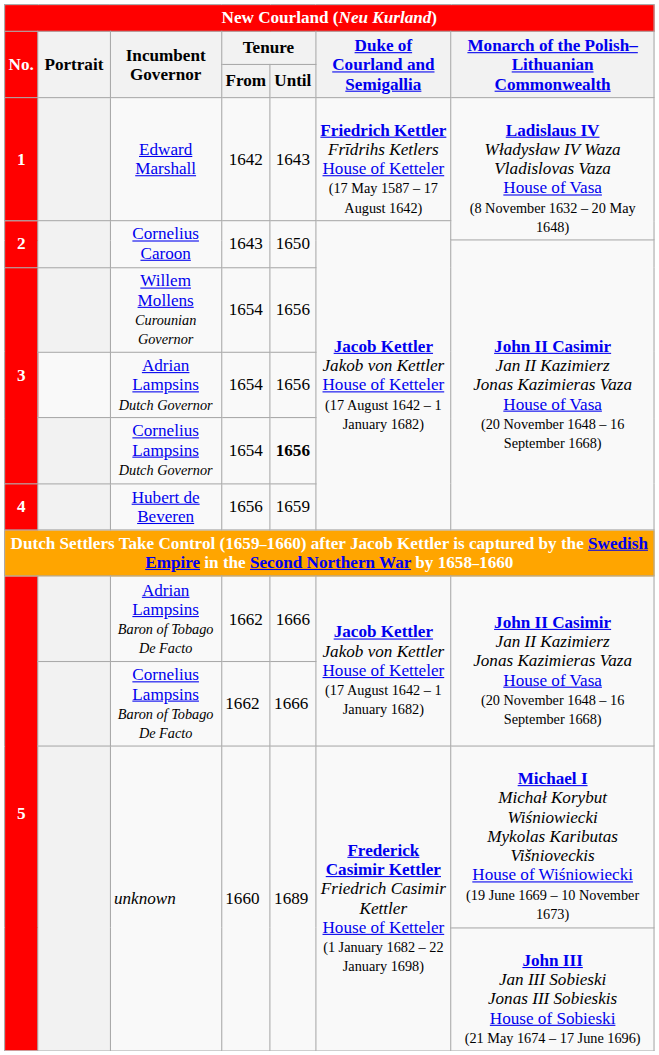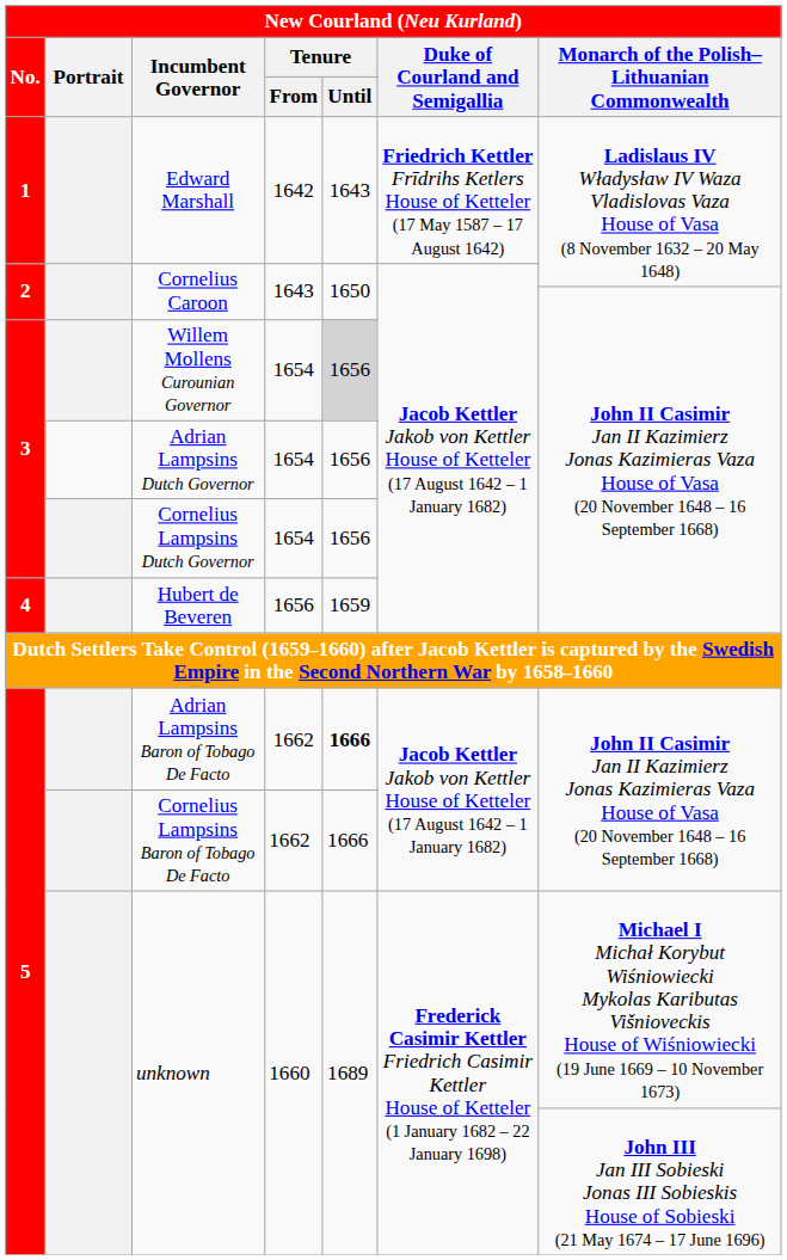Willem Mollens Curounian Governor | Tenure / Until: no background -> lightgrey background
Cornelius Lampsins Dutch Governor | Tenure / Until: bold -> normal
Adrian Lampsins Baron of Tobago De Facto | Tenure / Until: normal -> bold
